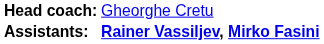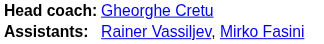Assistants: | column 2: bold -> normal
